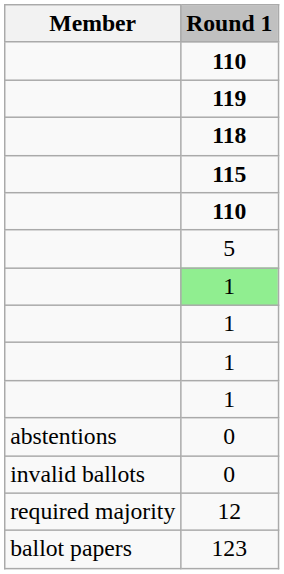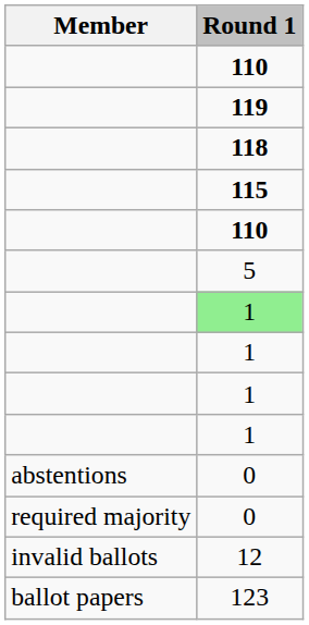row 13 | Member: invalid ballots -> required majority
row 14 | Member: required majority -> invalid ballots
